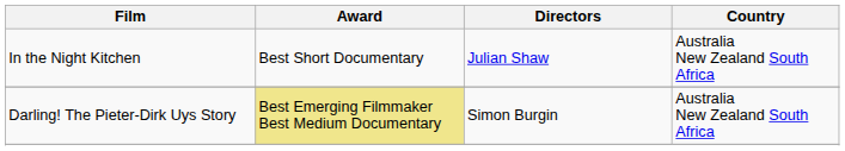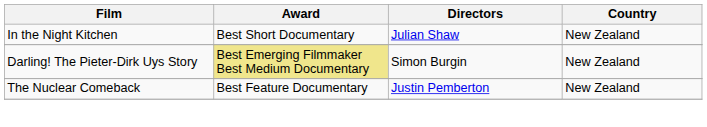In the Night Kitchen | Country: Australia New Zealand South Africa -> New Zealand
Darling! The Pieter-Dirk Uys Story | Country: Australia New Zealand South Africa -> New Zealand
+ row: The Nuclear Comeback | Best Feature Documentary | Justin Pemberton | New Zealand
